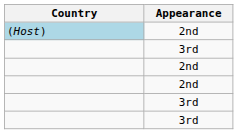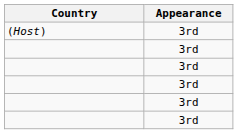row 2 | Country: lightblue background -> no background
row 2 | Appearance: 2nd -> 3rd
row 4 | Appearance: 2nd -> 3rd
row 5 | Appearance: 2nd -> 3rd
